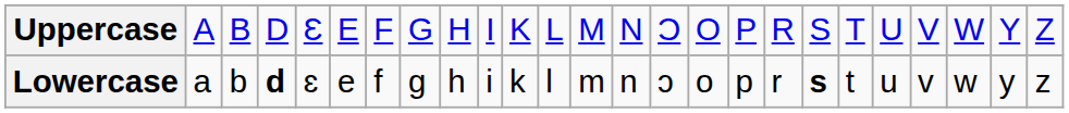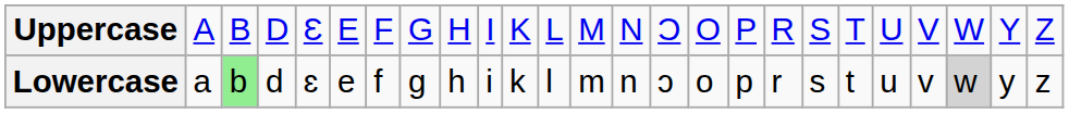Lowercase | column 3: no background -> lightgreen background
Lowercase | column 4: bold -> normal
Lowercase | column 19: bold -> normal
Lowercase | column 23: no background -> lightgrey background
